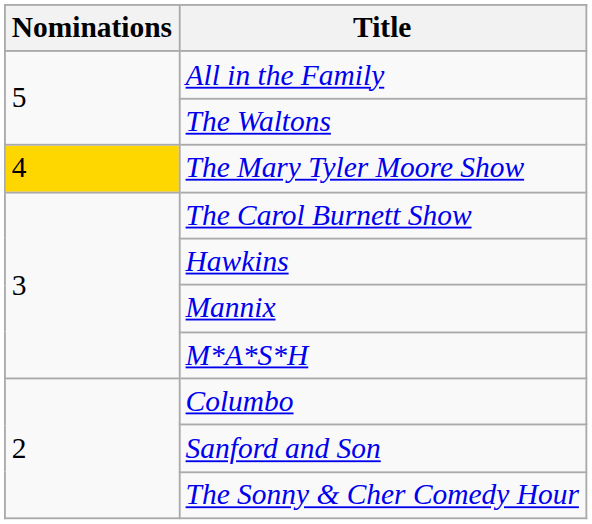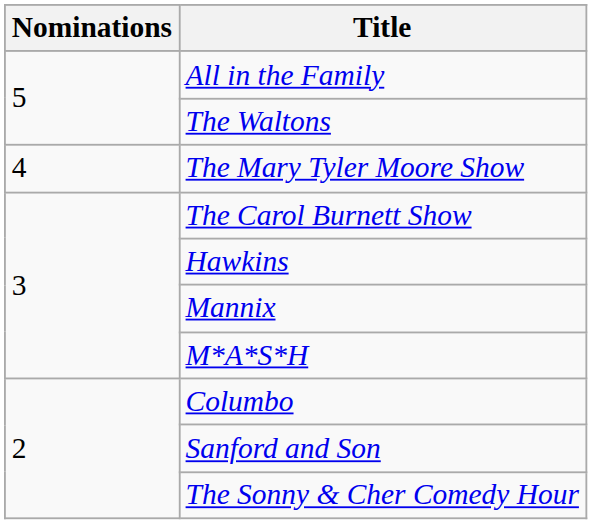The Mary Tyler Moore Show | Nominations: gold background -> no background
